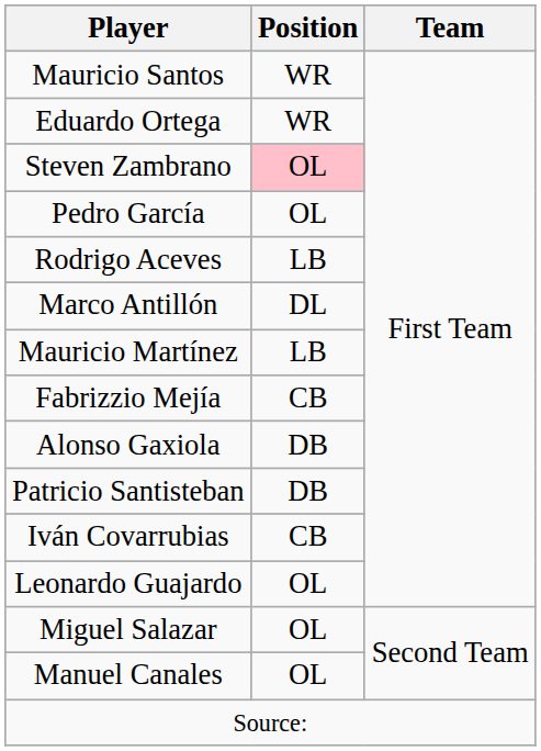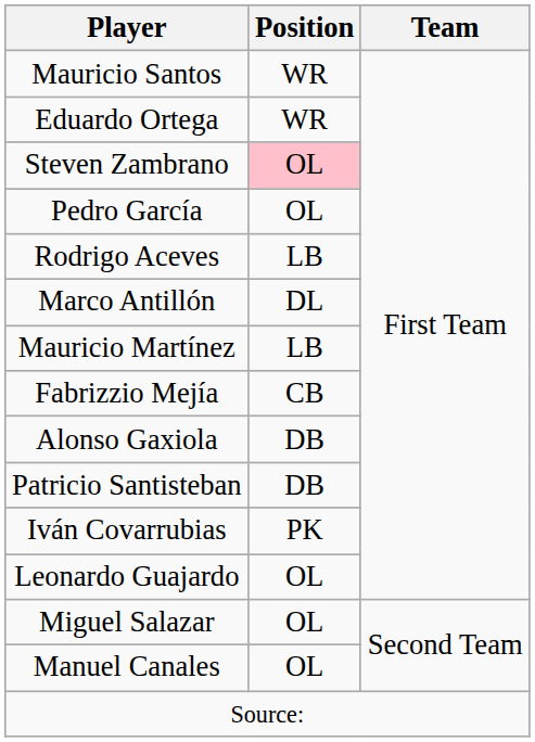Iván Covarrubias | Position: CB -> PK
